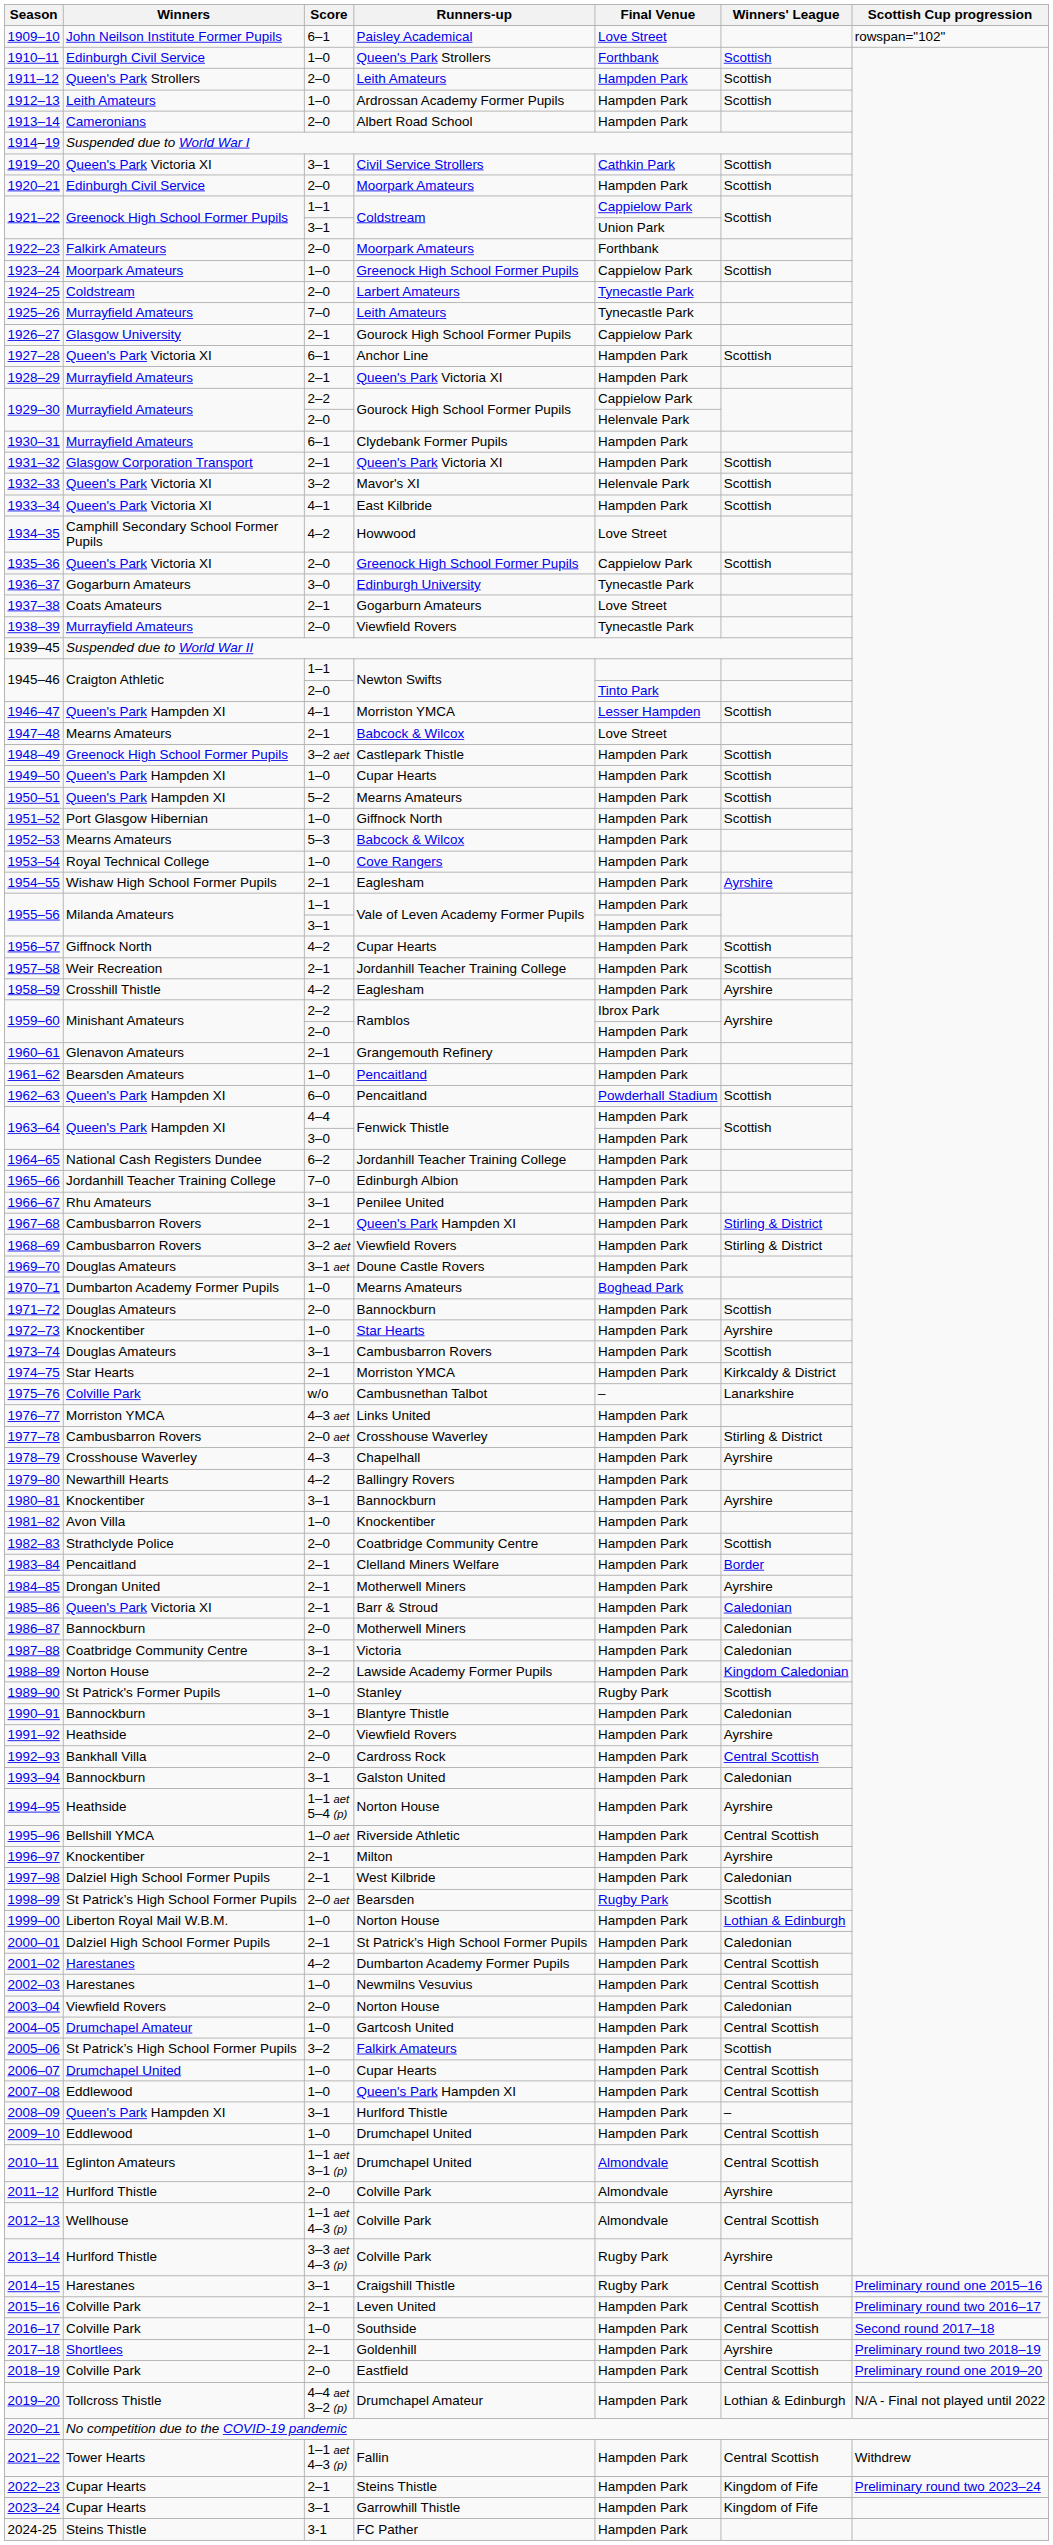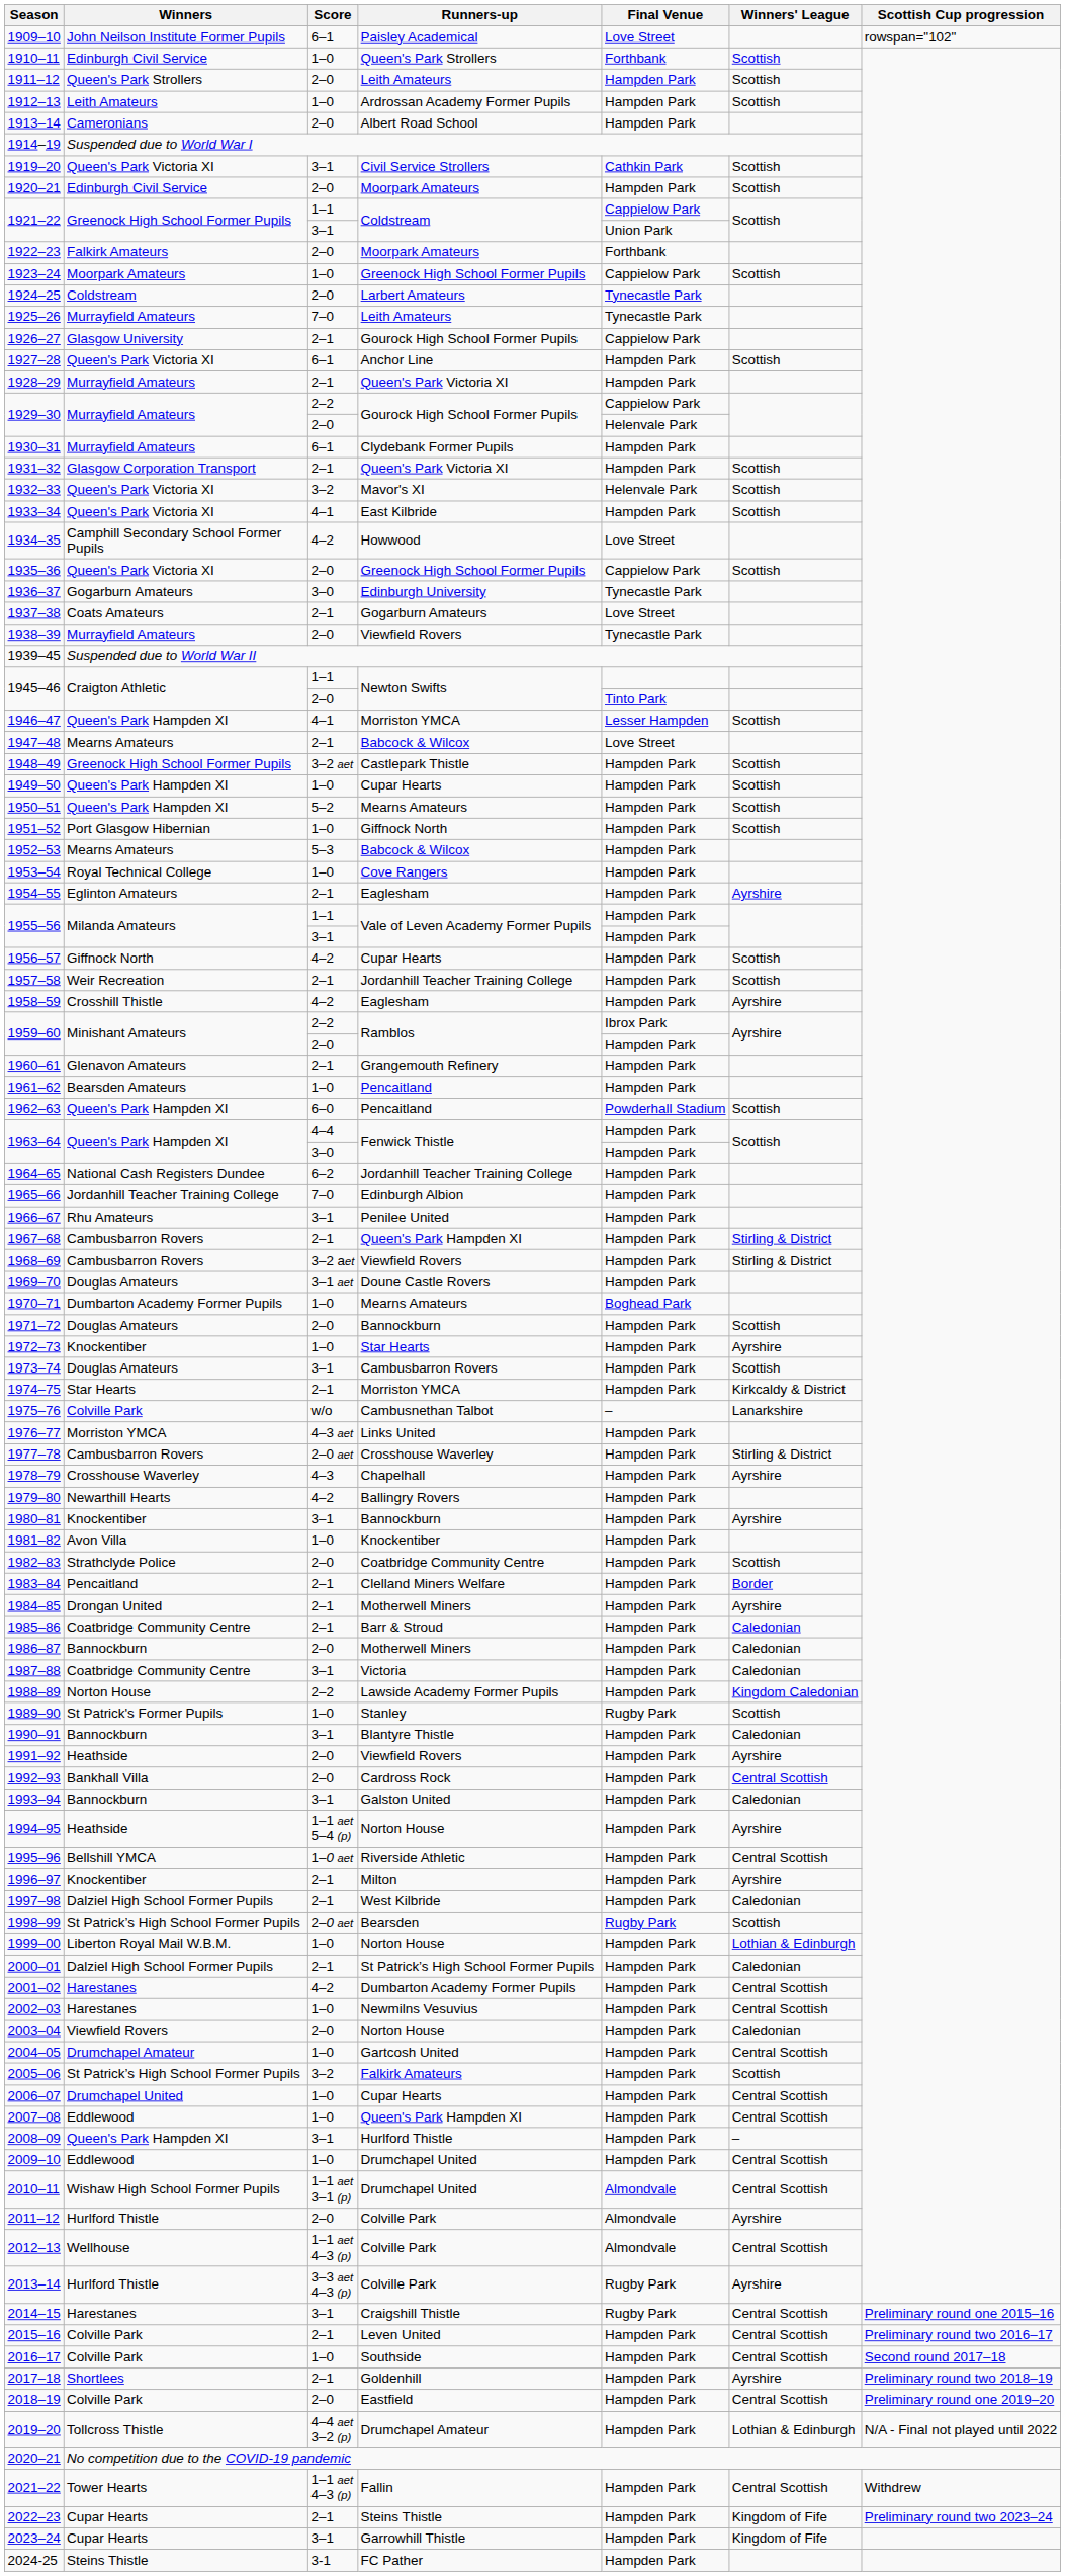1954–55 | Winners: Wishaw High School Former Pupils -> Eglinton Amateurs
1985–86 | Winners: Queen's Park Victoria XI -> Coatbridge Community Centre
2010–11 | Winners: Eglinton Amateurs -> Wishaw High School Former Pupils
